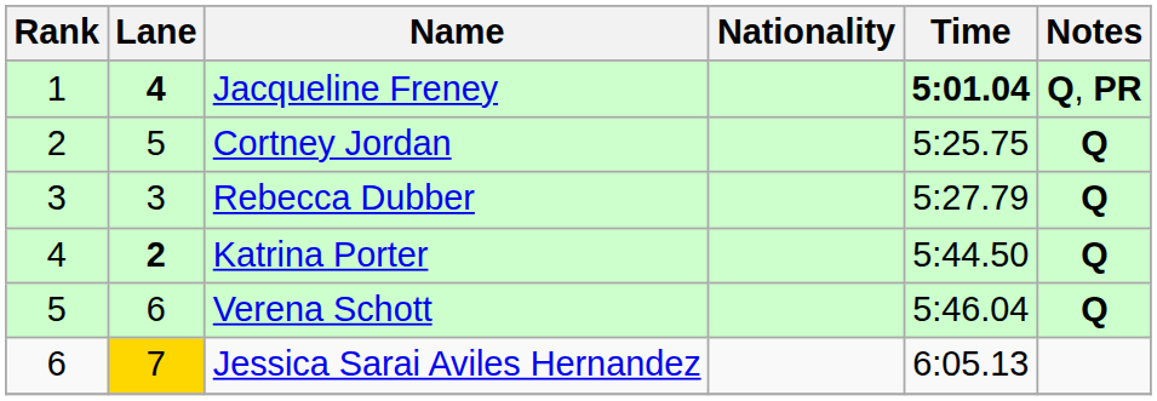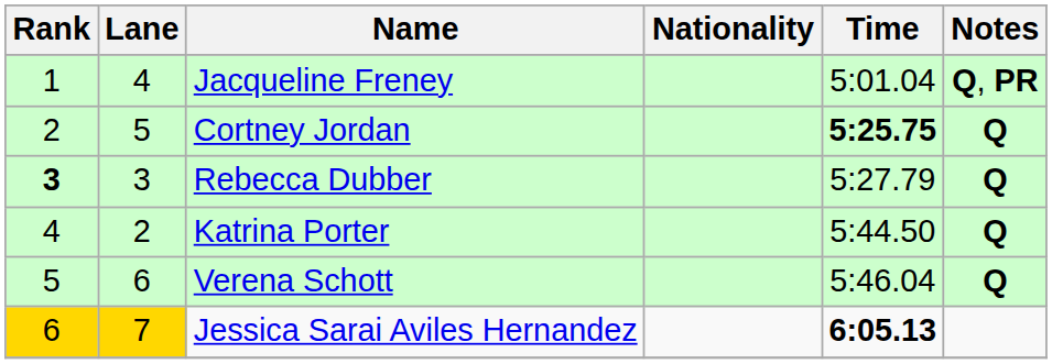Jacqueline Freney | Lane: bold -> normal
Jacqueline Freney | Time: bold -> normal
Cortney Jordan | Time: normal -> bold
Rebecca Dubber | Rank: normal -> bold
Katrina Porter | Lane: bold -> normal
Jessica Sarai Aviles Hernandez | Rank: no background -> gold background
Jessica Sarai Aviles Hernandez | Time: normal -> bold
